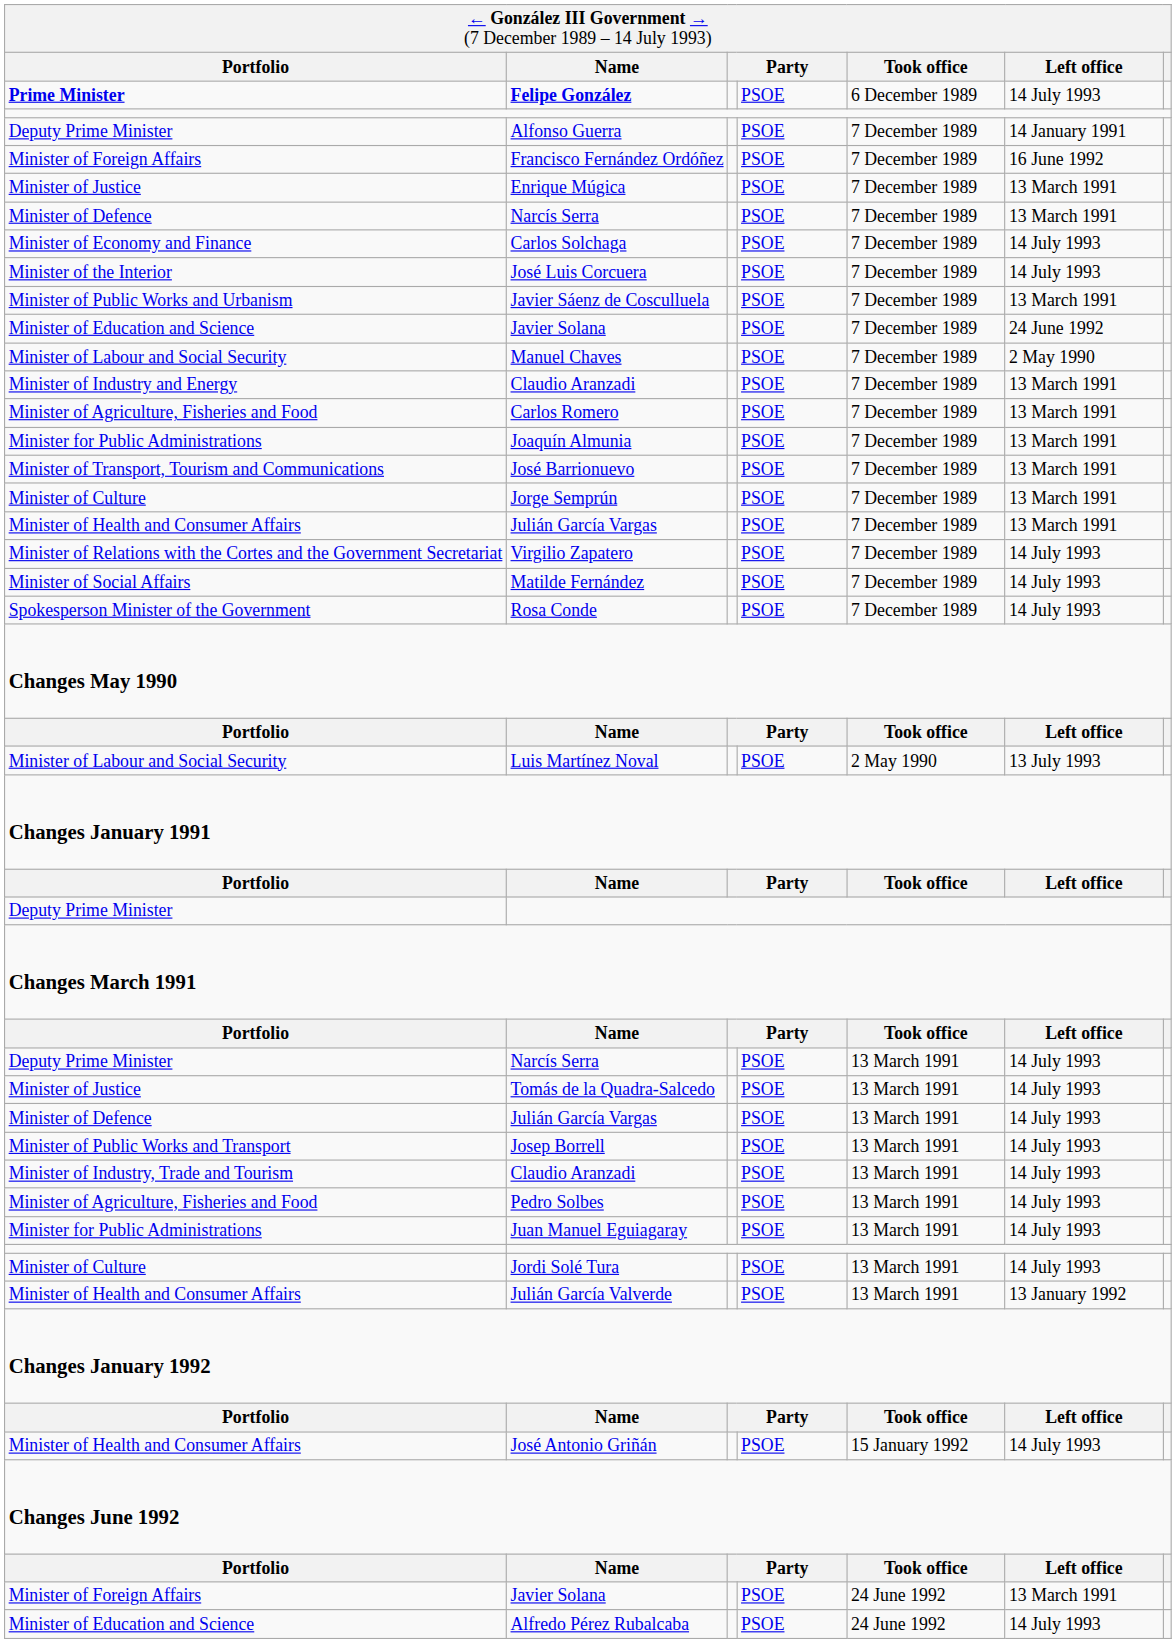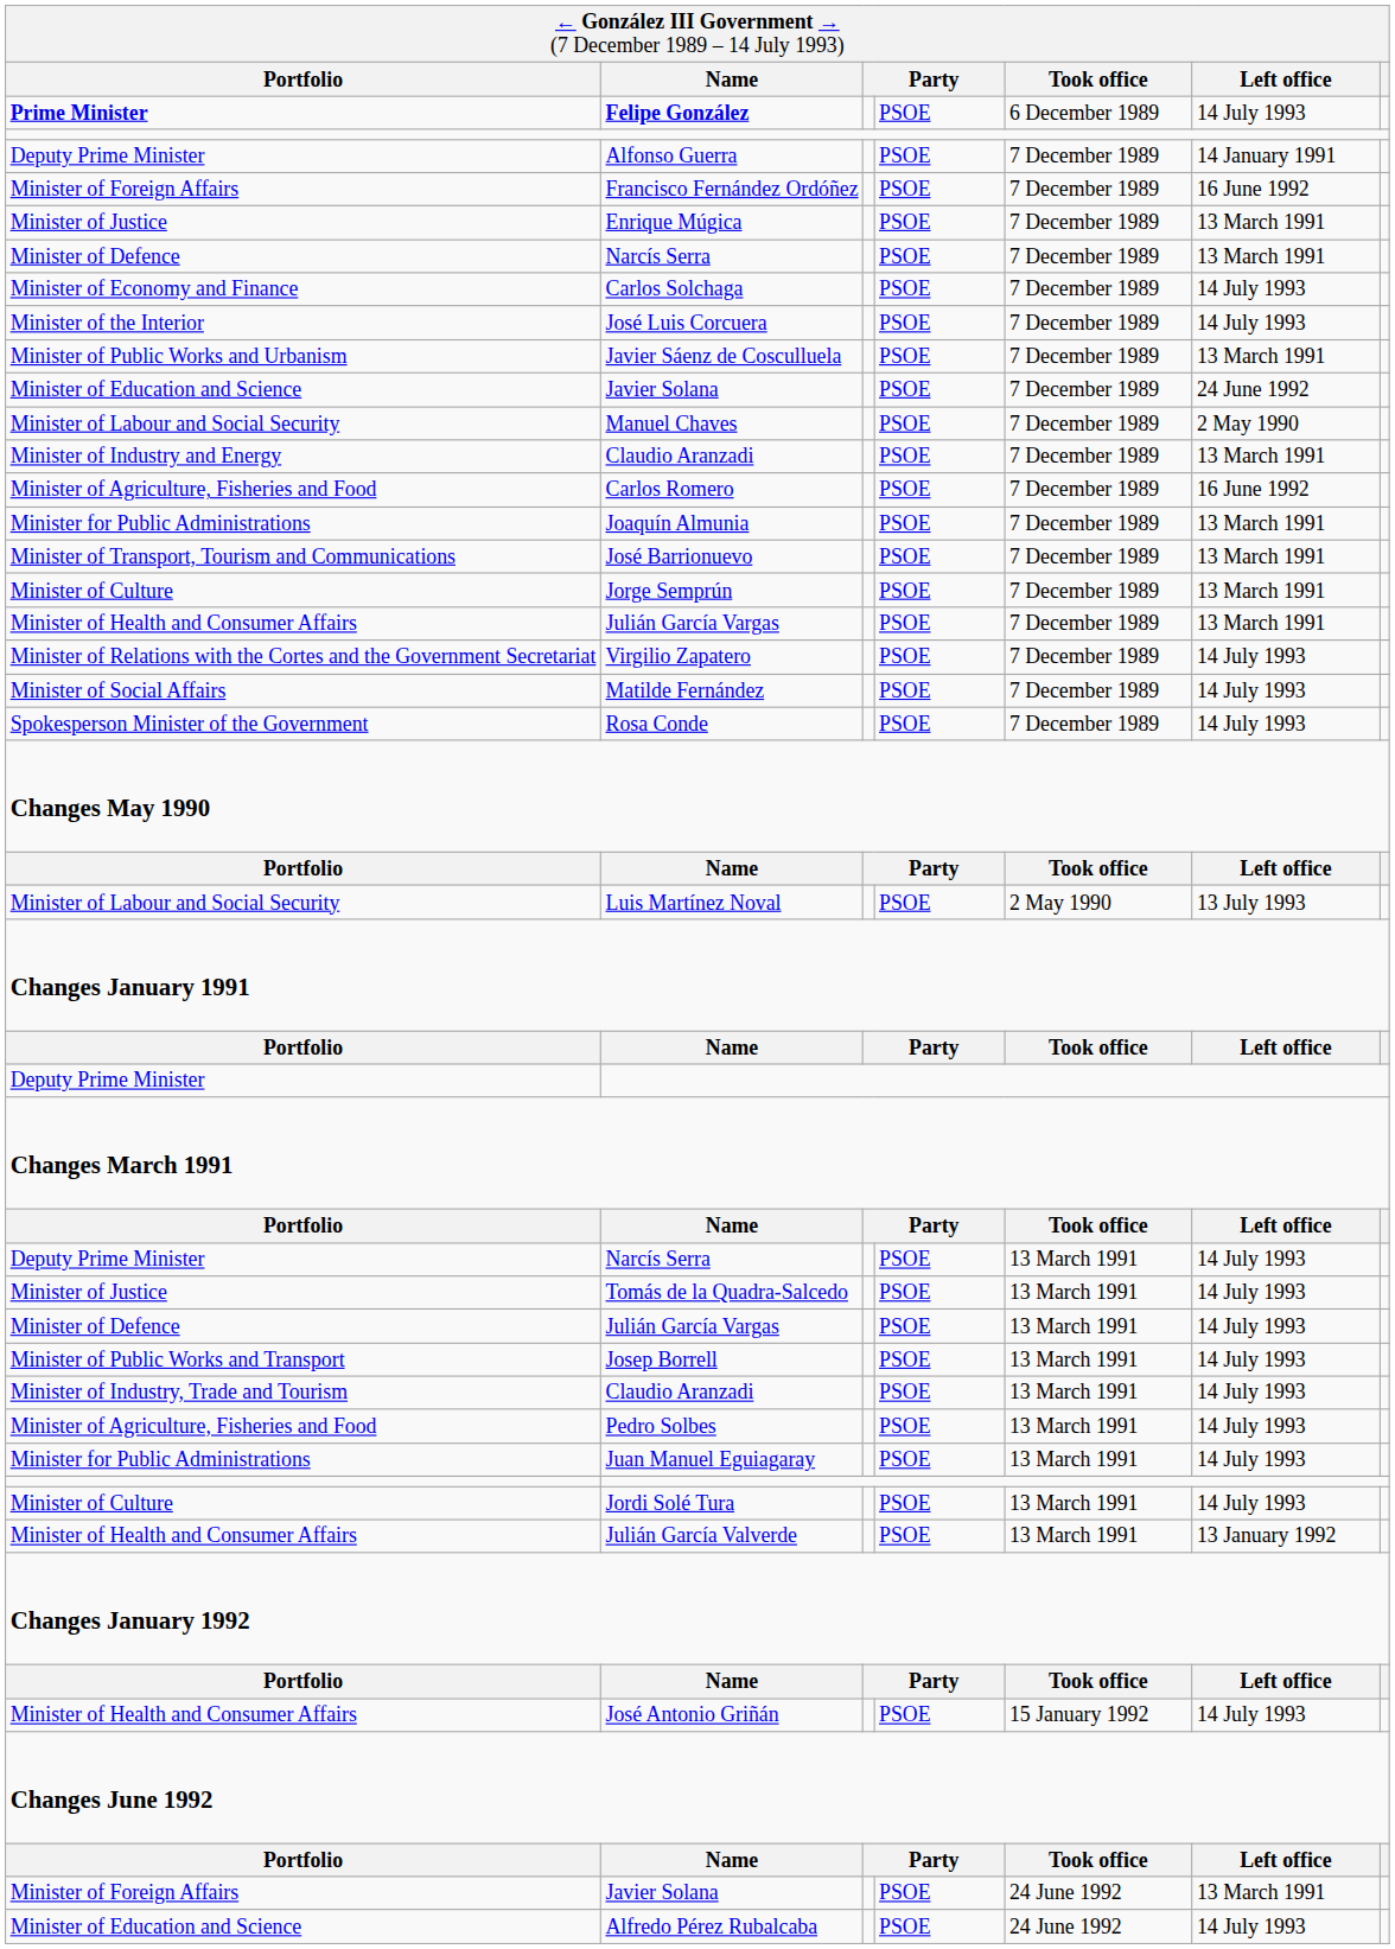Carlos Romero | column 6: 13 March 1991 -> 16 June 1992
